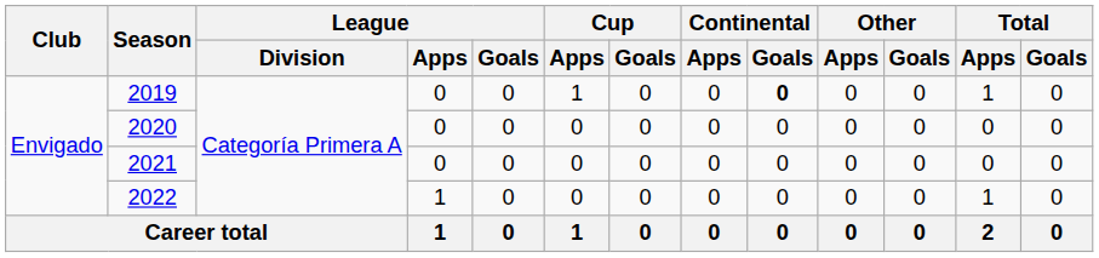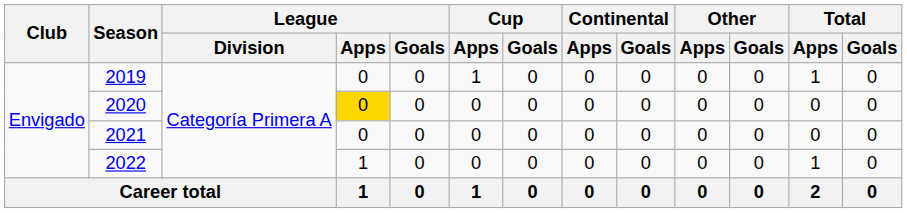2019 | Continental / Goals: bold -> normal
2020 | League / Apps: no background -> gold background
